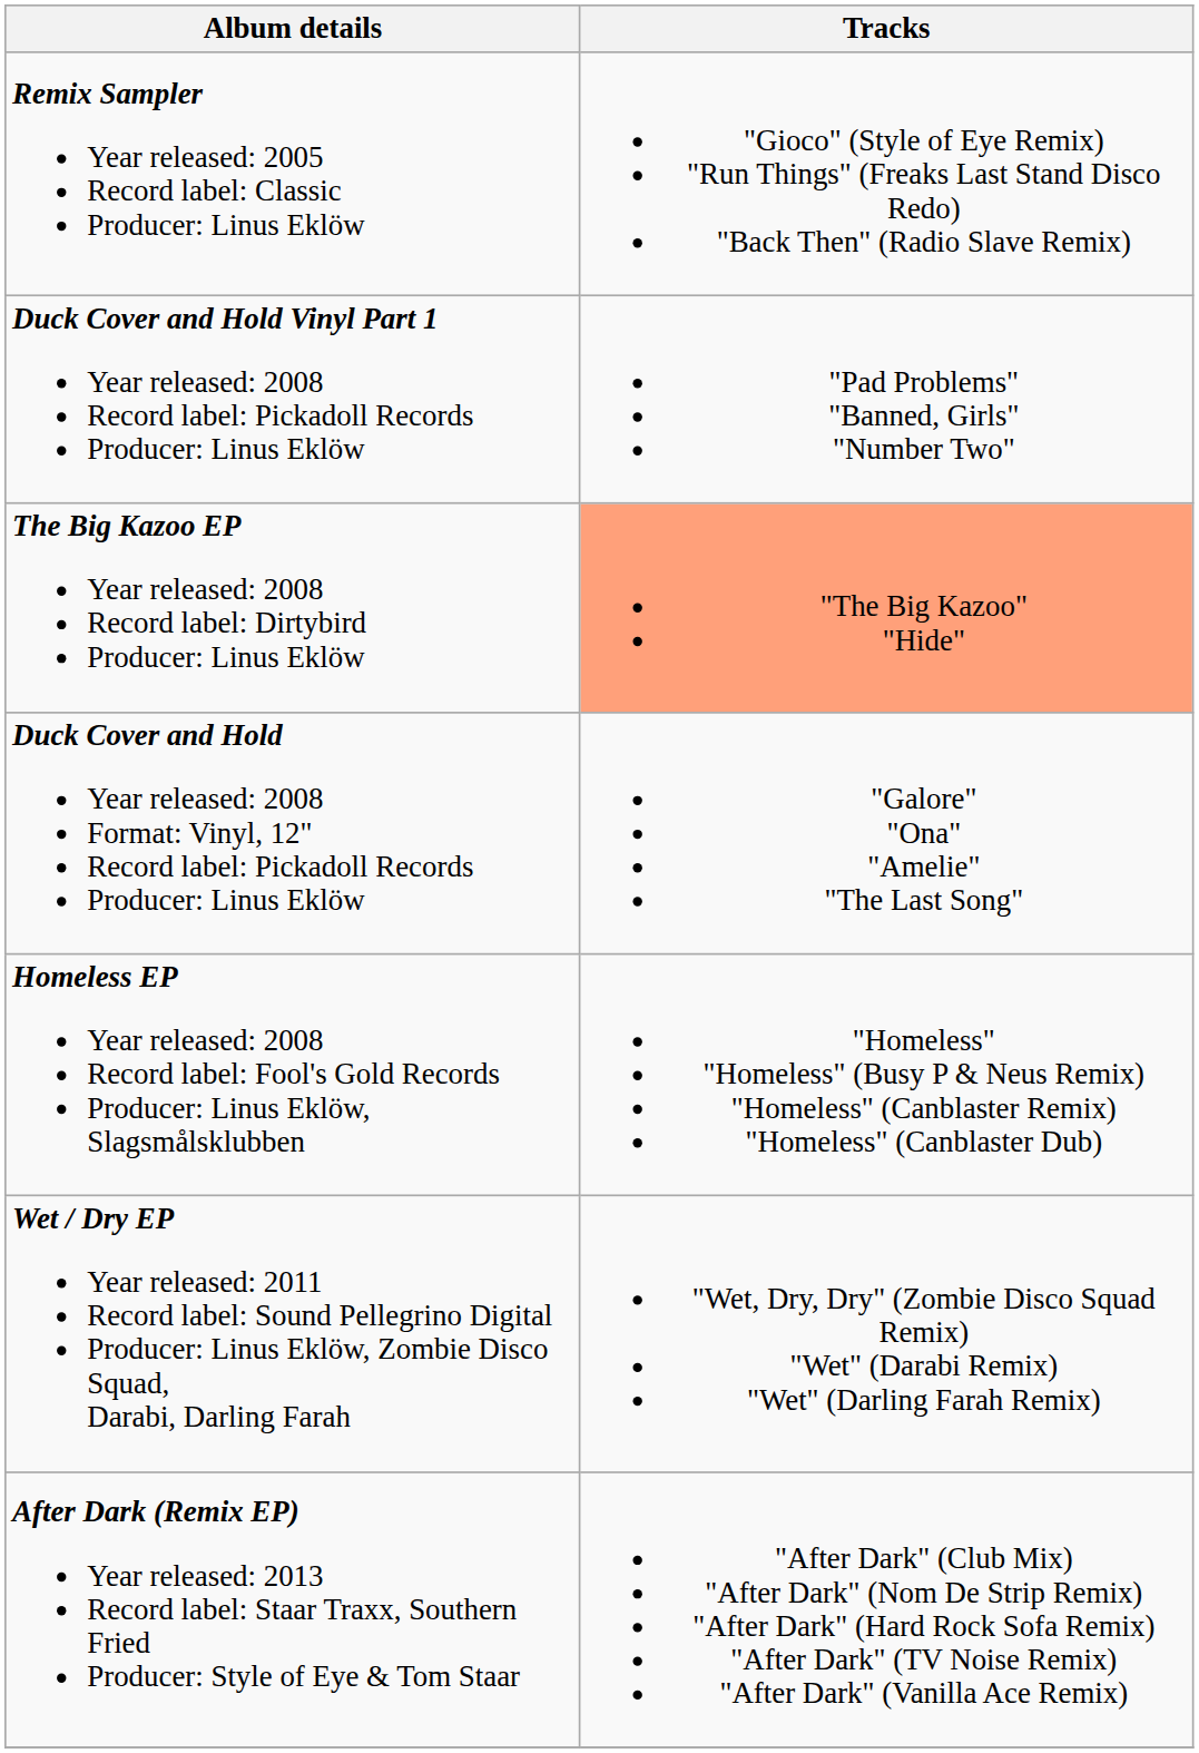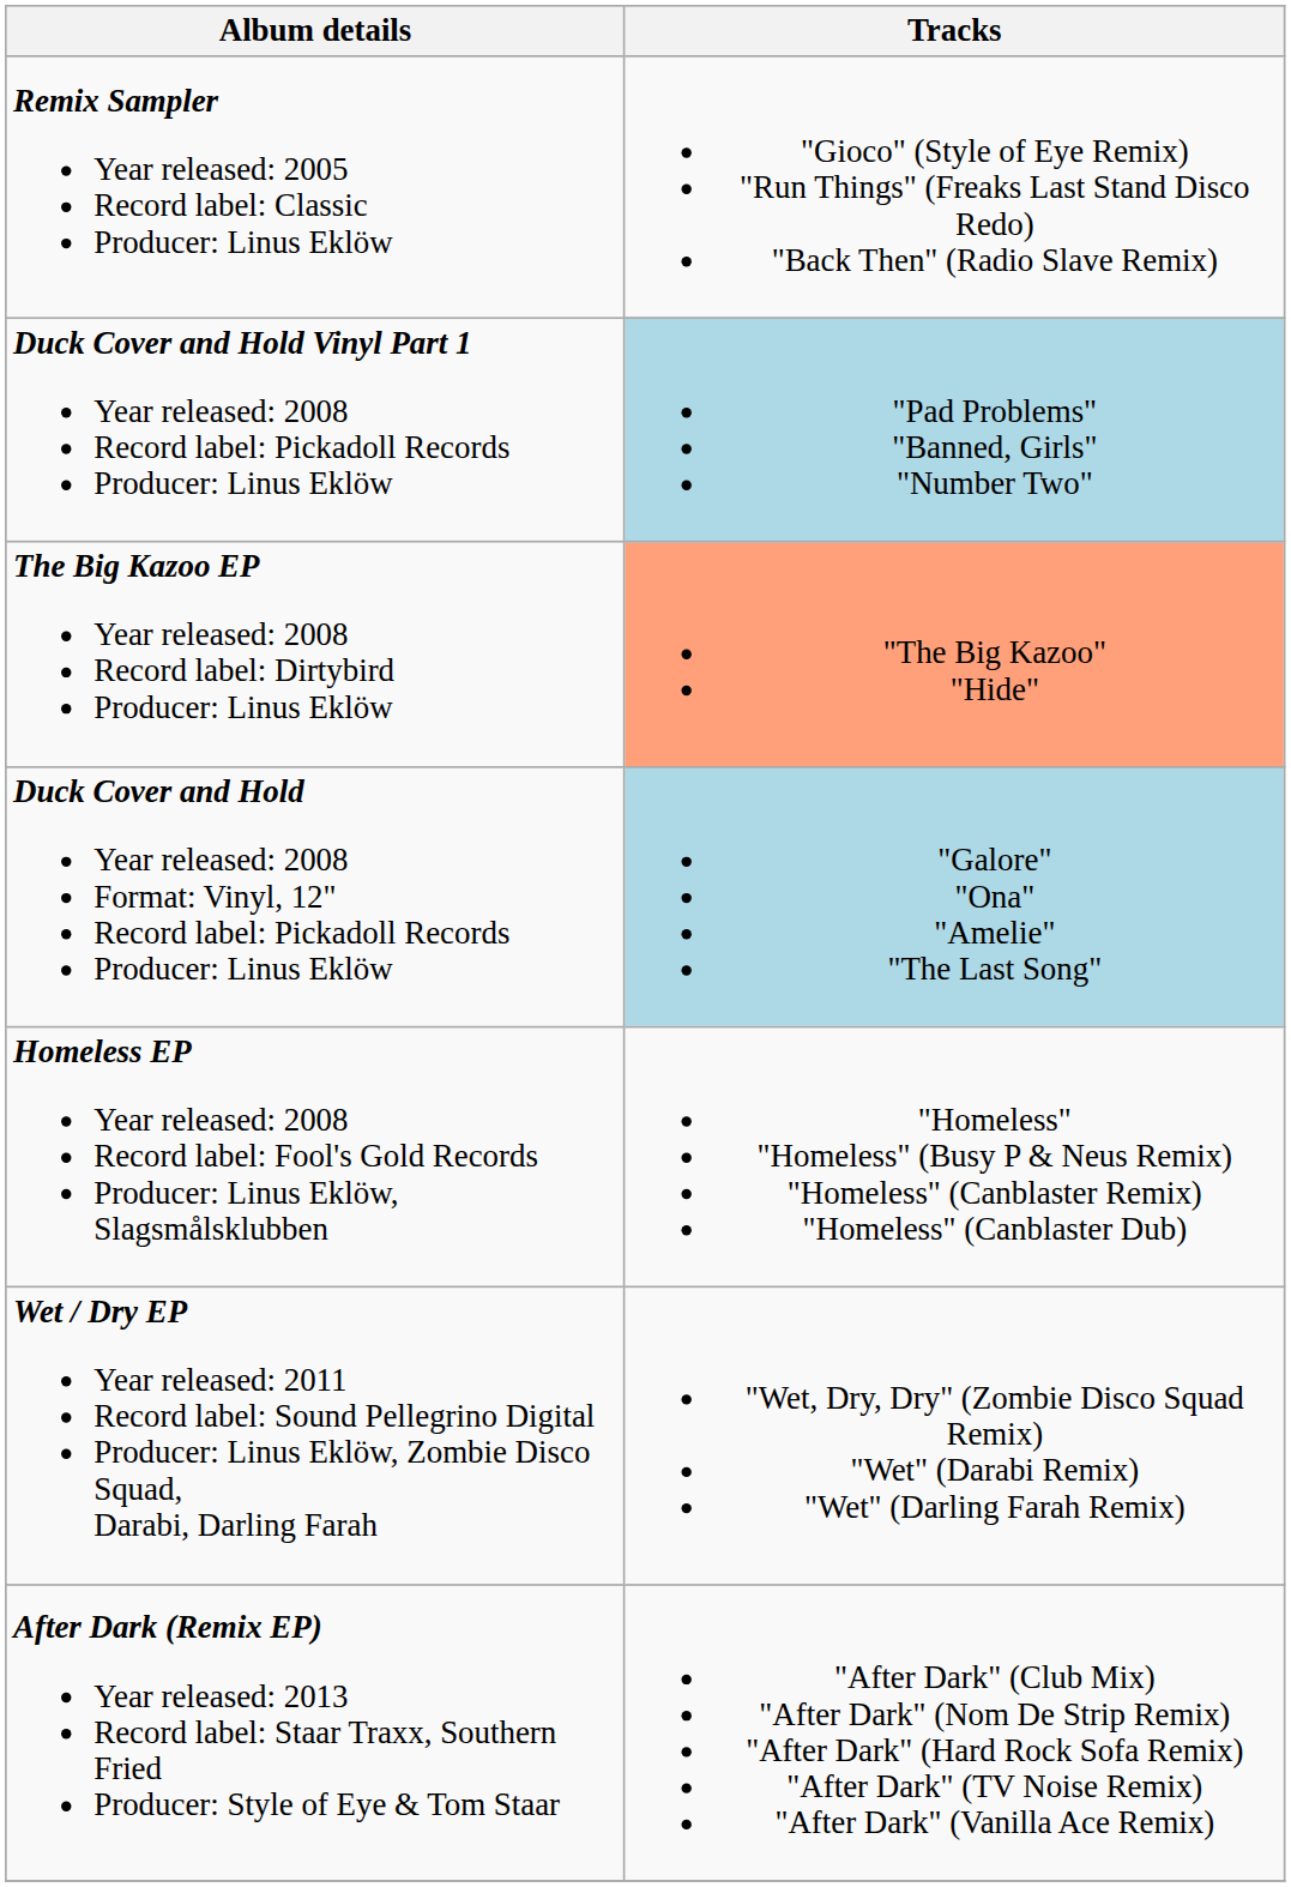row 3 | Tracks: no background -> lightblue background
row 5 | Tracks: no background -> lightblue background
